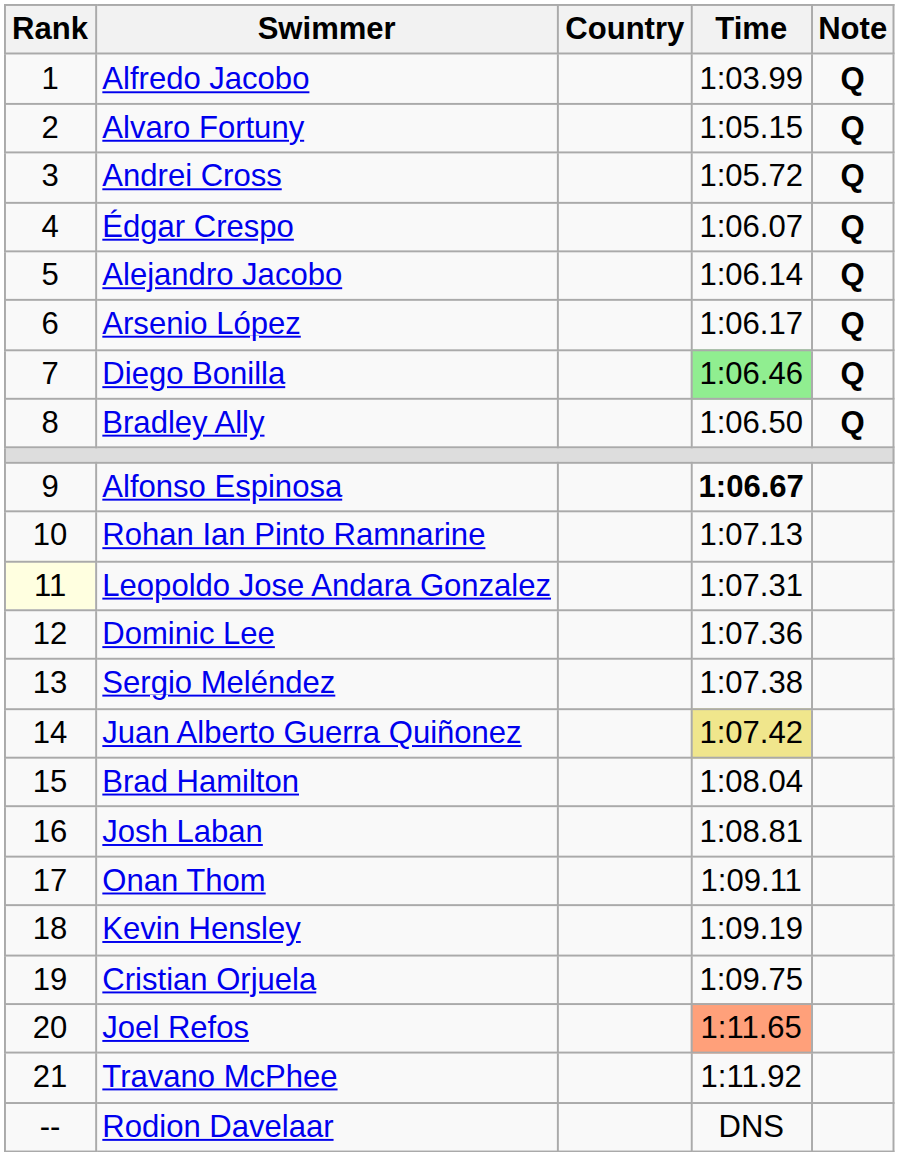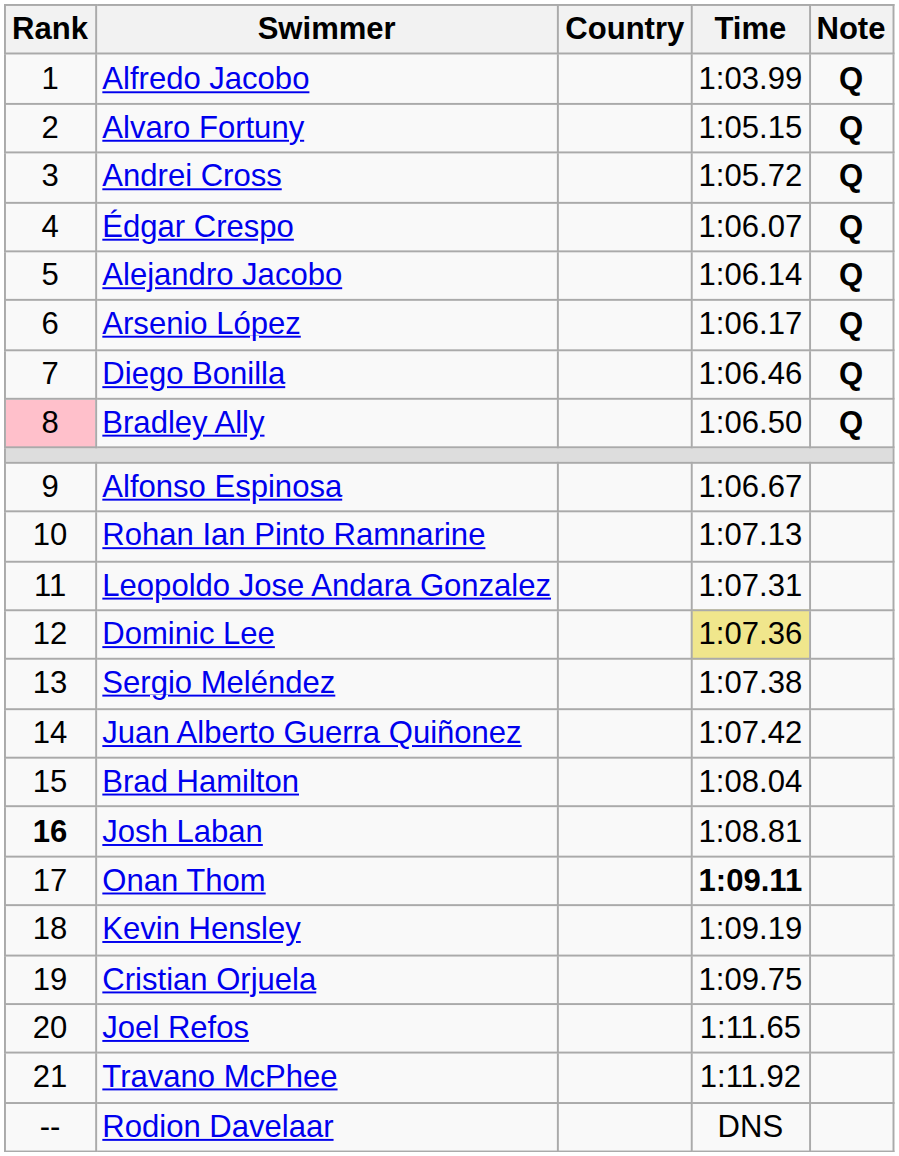Diego Bonilla | Time: lightgreen background -> no background
Bradley Ally | Rank: no background -> pink background
Alfonso Espinosa | Time: bold -> normal
Leopoldo Jose Andara Gonzalez | Rank: lightyellow background -> no background
Dominic Lee | Time: no background -> khaki background
Juan Alberto Guerra Quiñonez | Time: khaki background -> no background
Josh Laban | Rank: normal -> bold
Onan Thom | Time: normal -> bold
Joel Refos | Time: lightsalmon background -> no background
